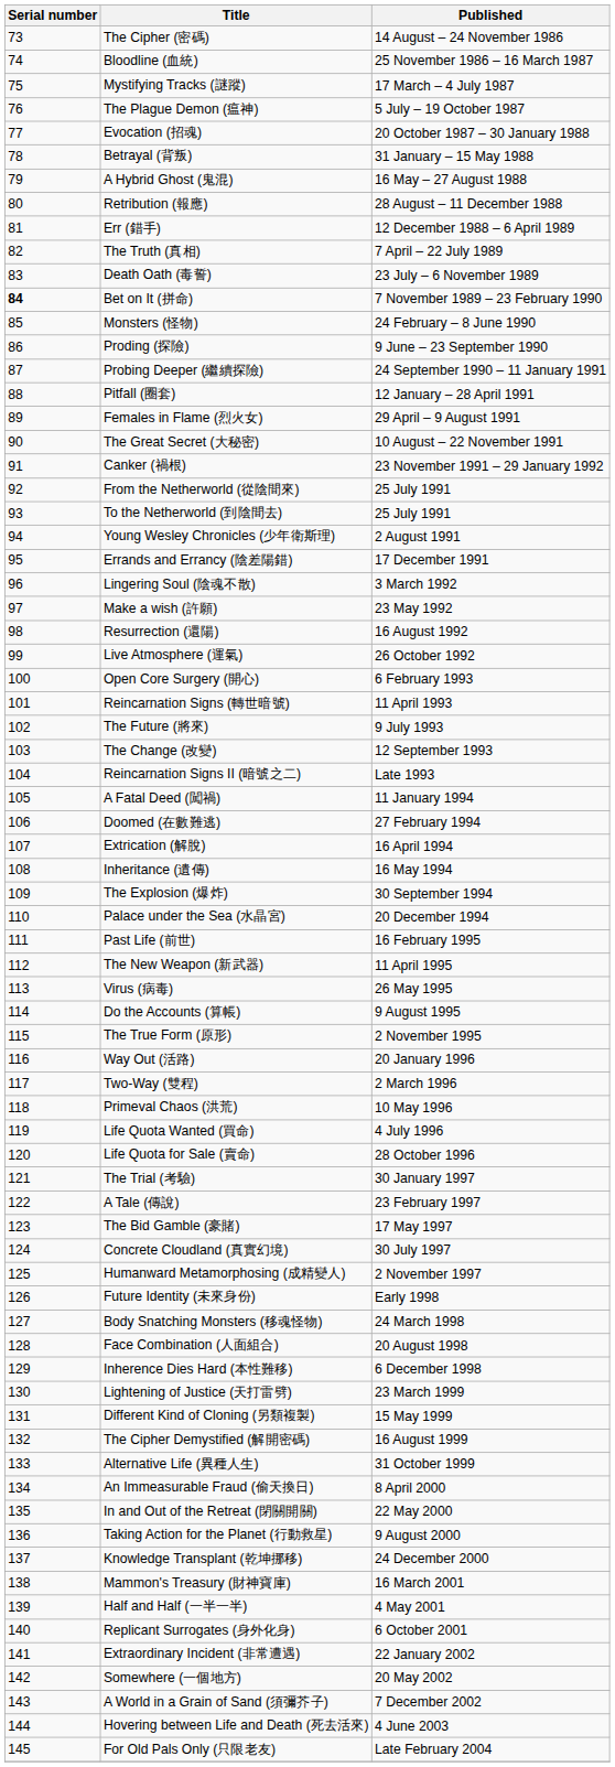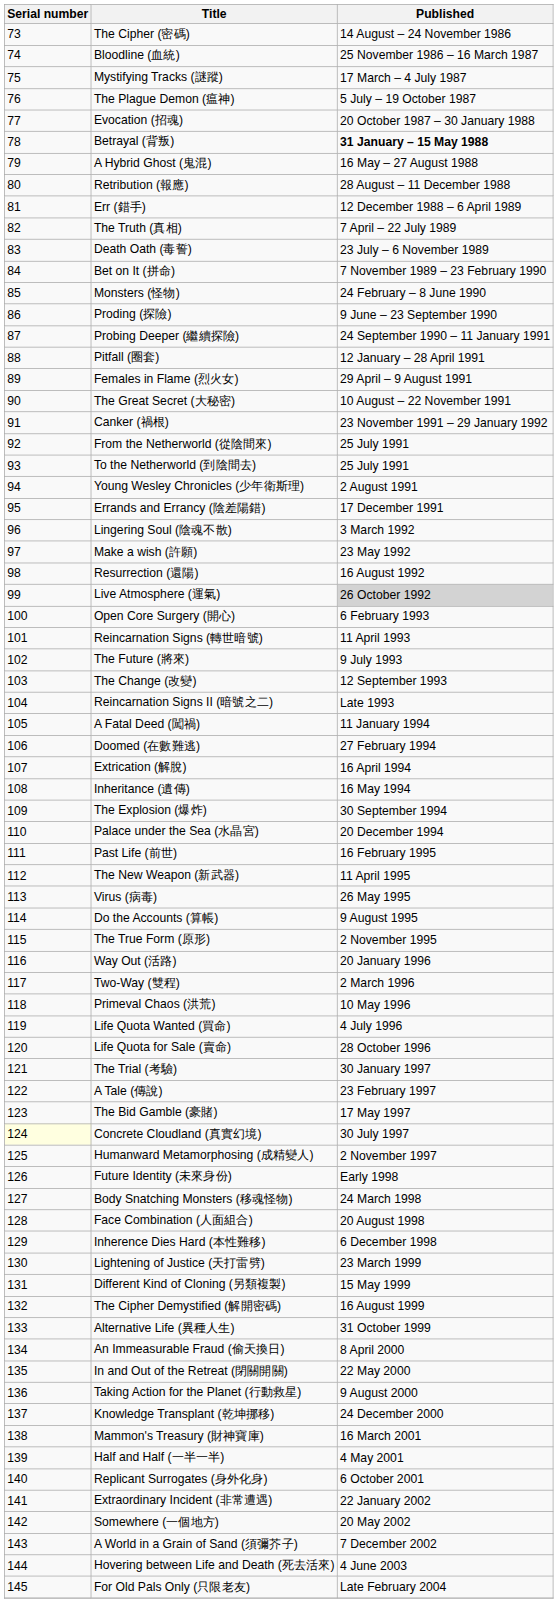Betrayal (背叛) | Published: normal -> bold
Bet on It (拼命) | Serial number: bold -> normal
Live Atmosphere (運氣) | Published: no background -> lightgrey background
Concrete Cloudland (真實幻境) | Serial number: no background -> lightyellow background
